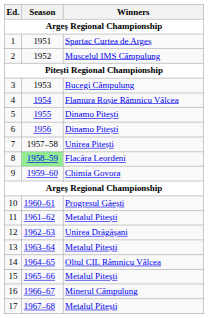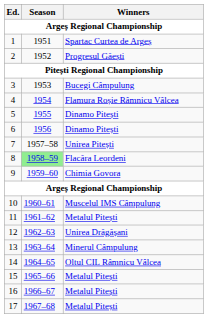2 | Winners: Muscelul IMS Câmpulung -> Progresul Găești
10 | Winners: Progresul Găești -> Muscelul IMS Câmpulung
13 | Winners: Metalul Pitești -> Minerul Câmpulung
16 | Winners: Minerul Câmpulung -> Metalul Pitești
